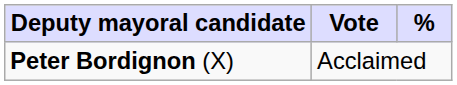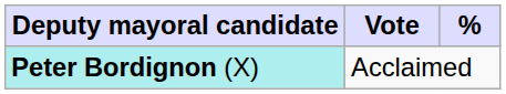Peter Bordignon (X) | Deputy mayoral candidate: no background -> paleturquoise background
